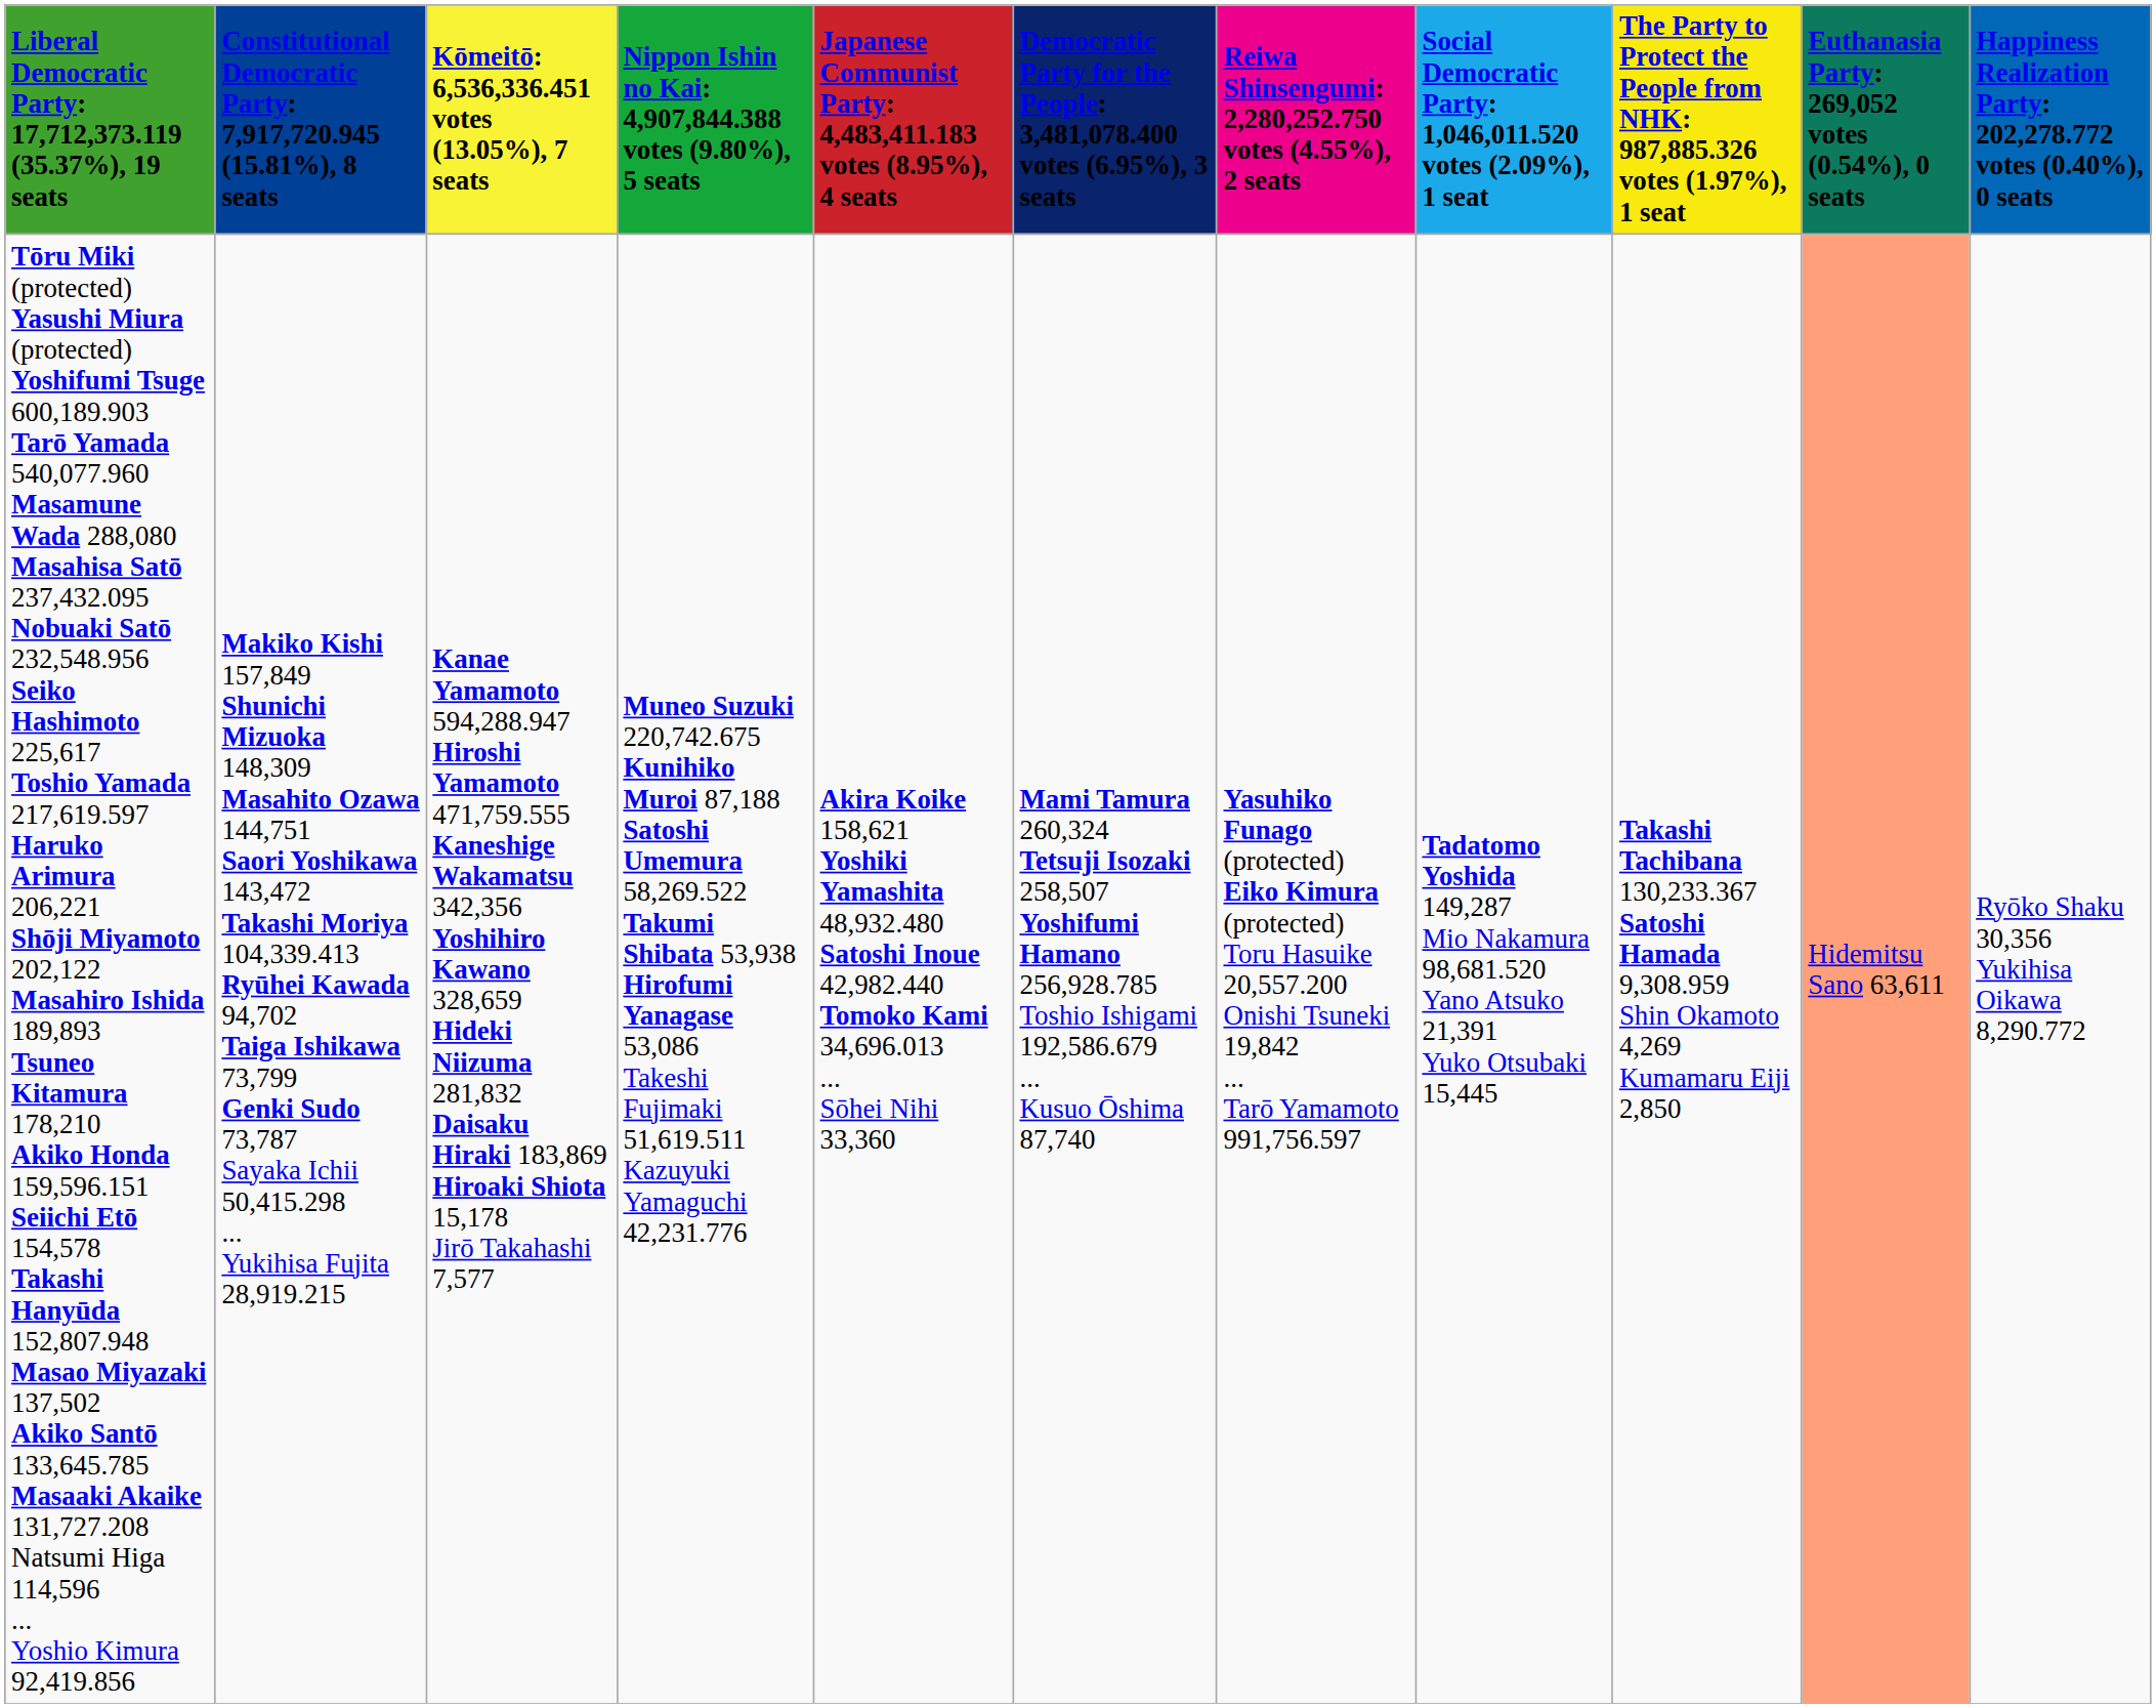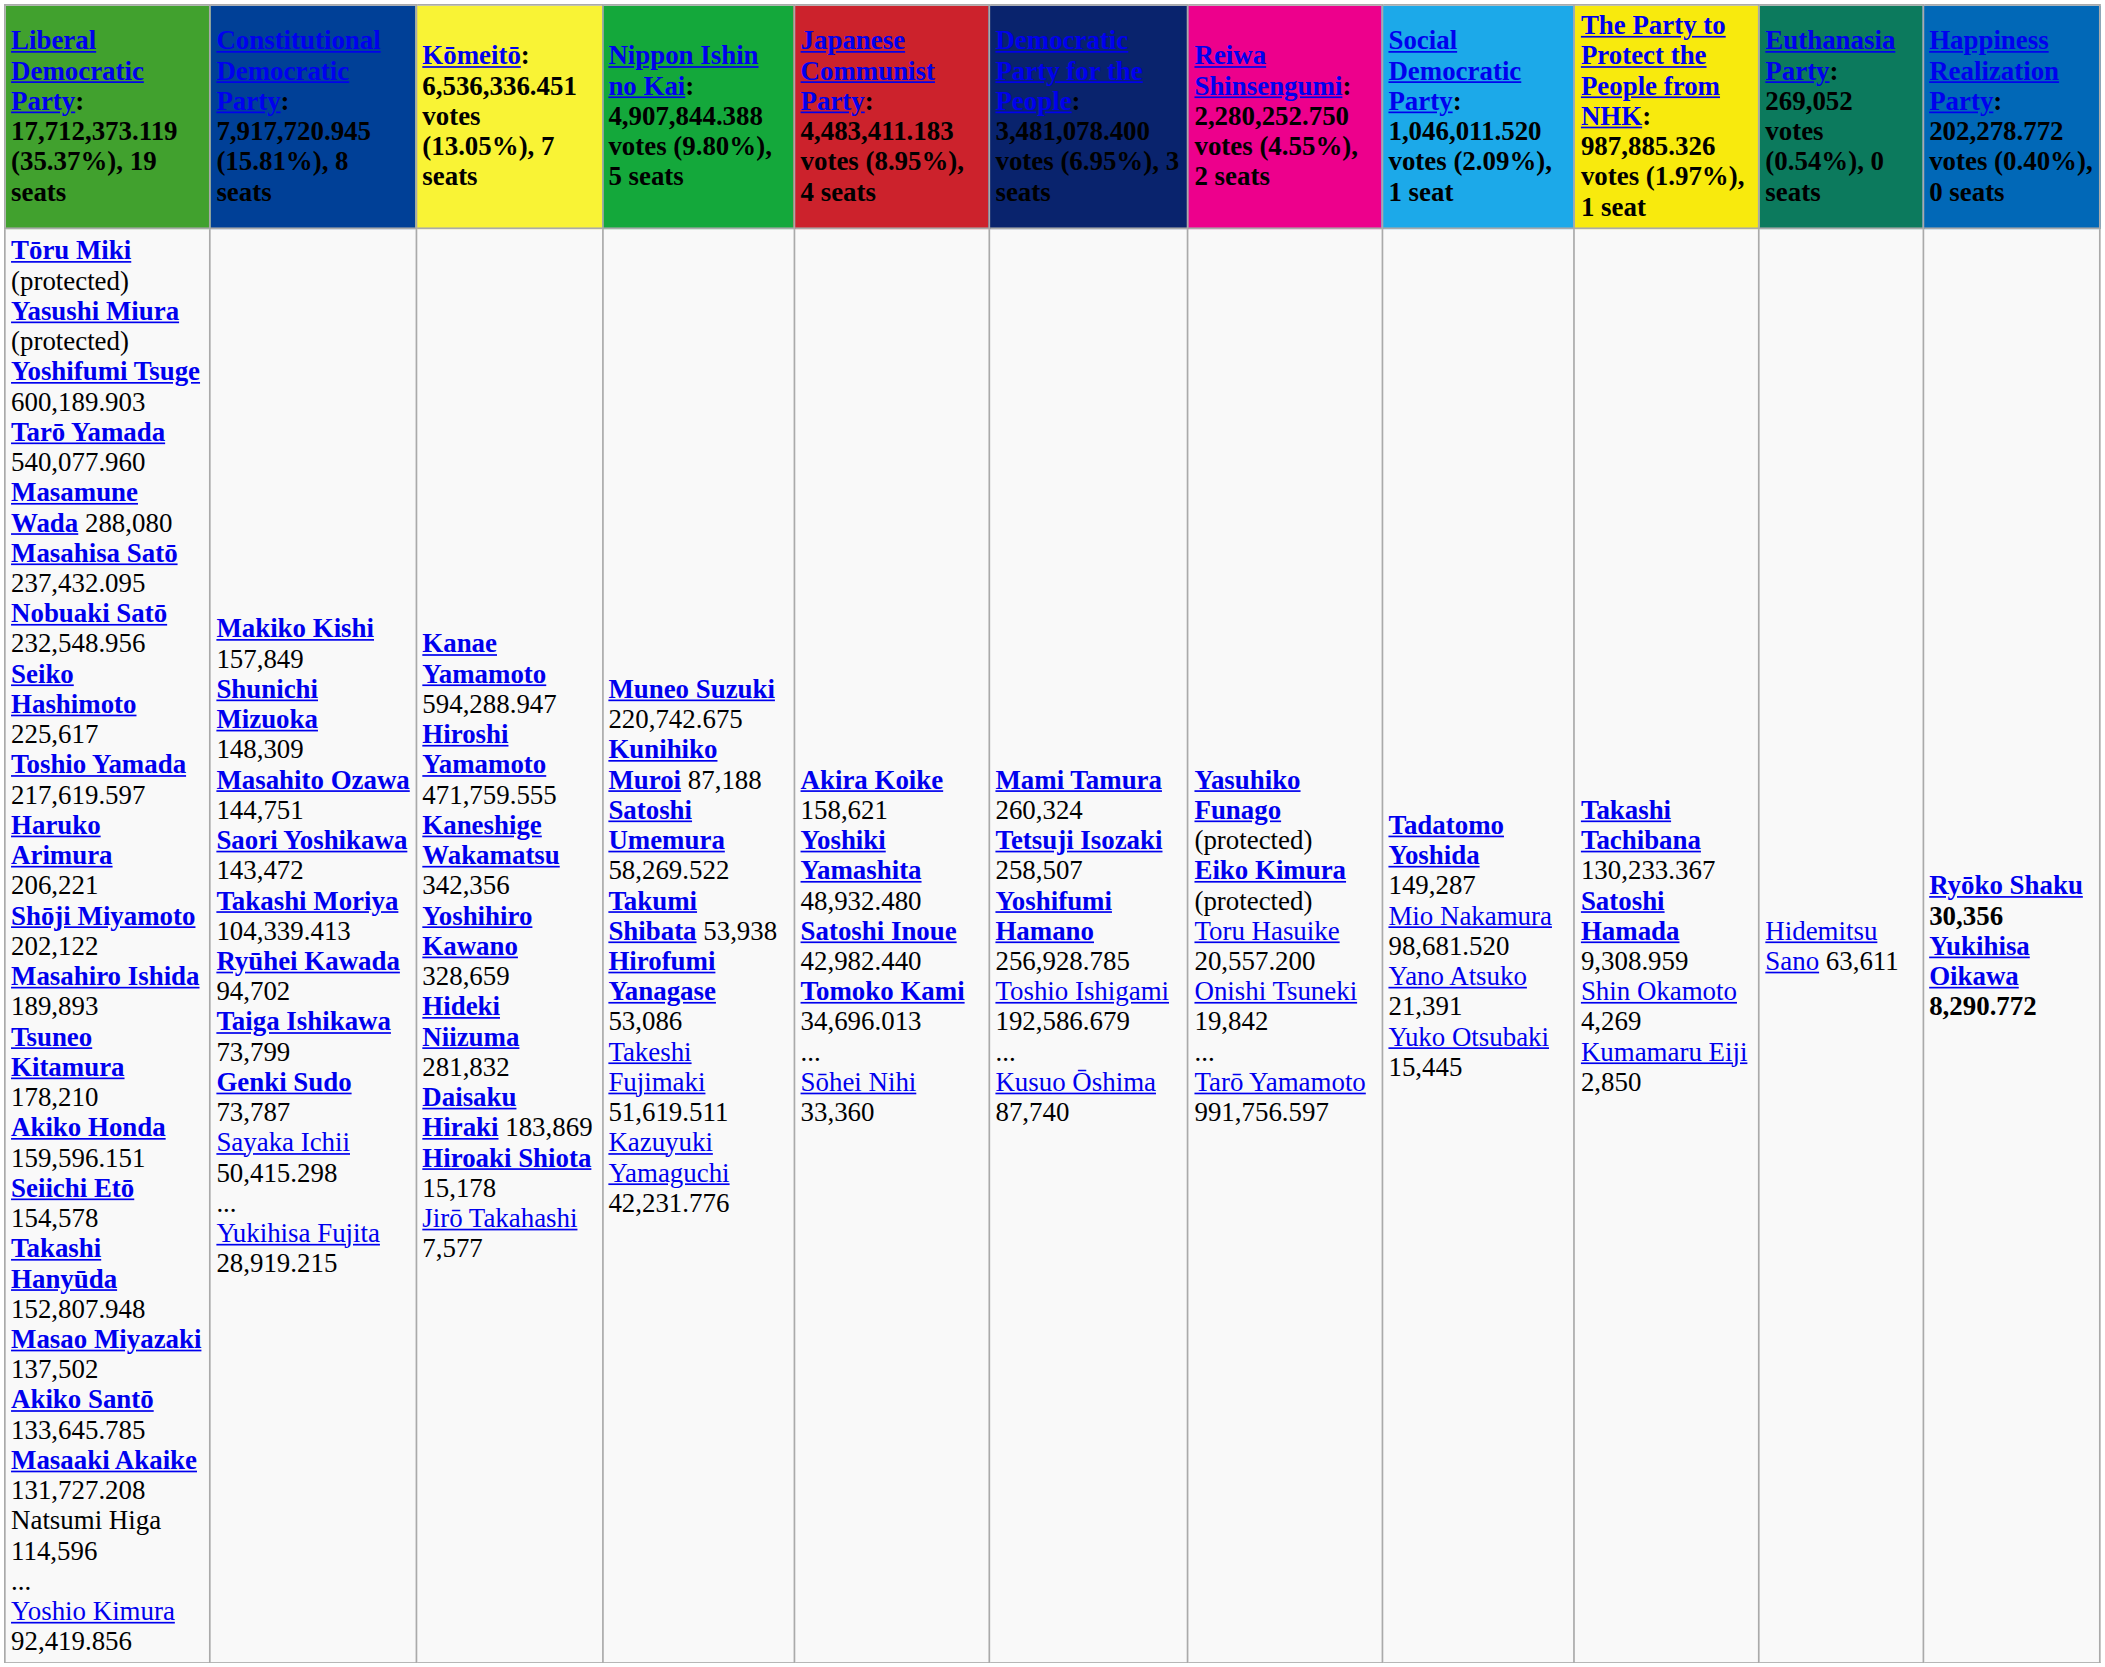row 2 | column 10: lightsalmon background -> no background
row 2 | column 11: normal -> bold
